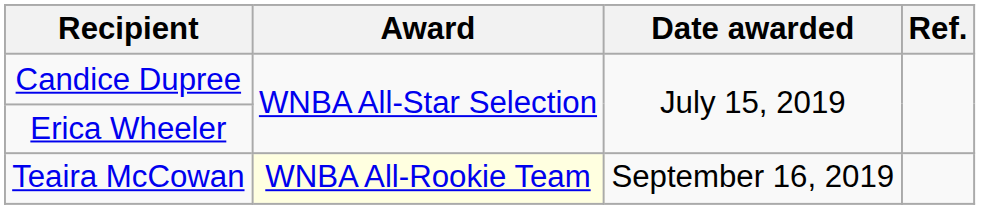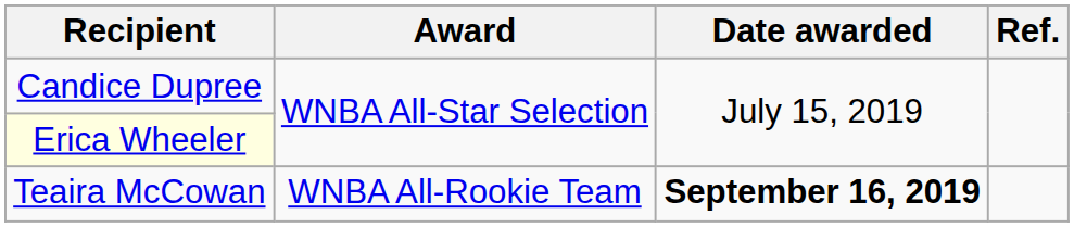row 3 | Recipient: no background -> lightyellow background
row 4 | Award: lightyellow background -> no background
row 4 | Date awarded: normal -> bold
